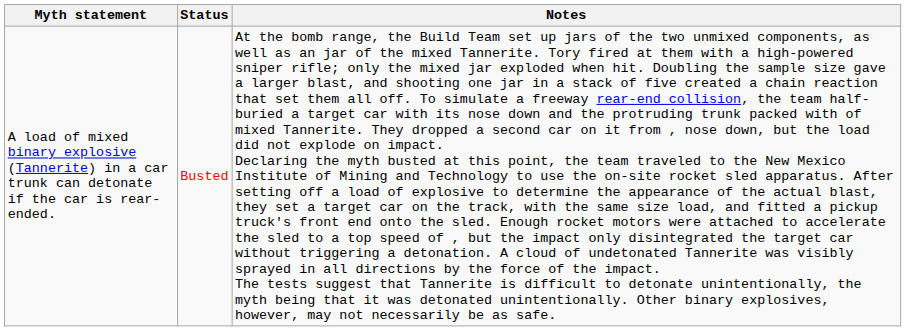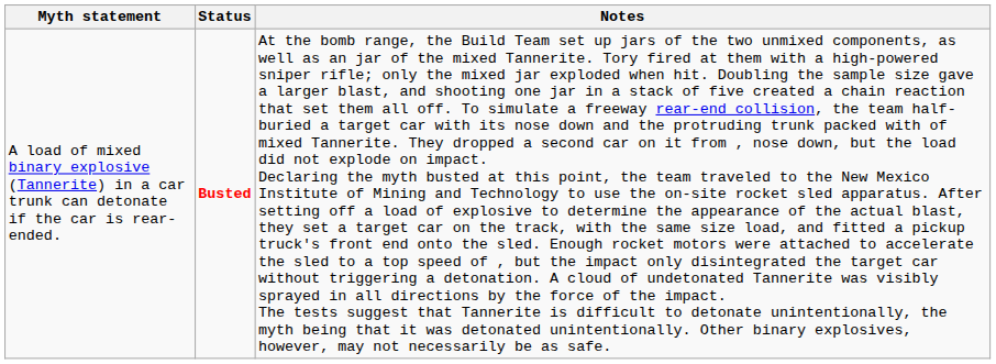row 2 | Status: normal -> bold
